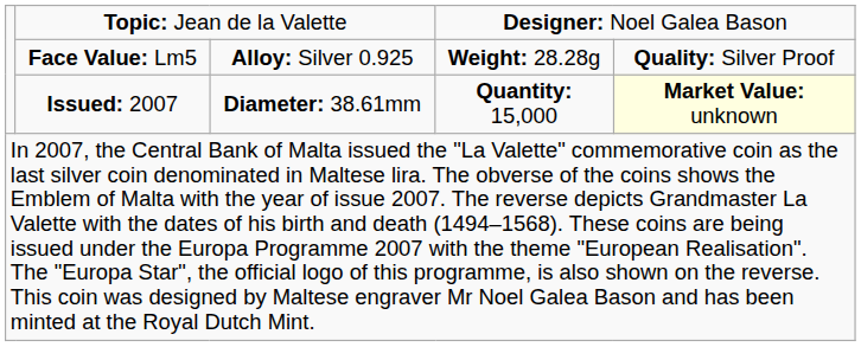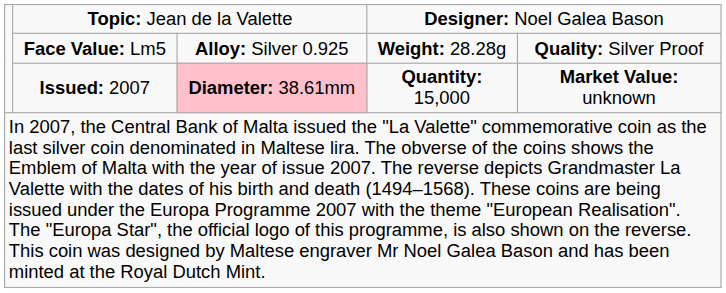Issued: 2007 | column 3: no background -> pink background
Issued: 2007 | column 5: lightyellow background -> no background
